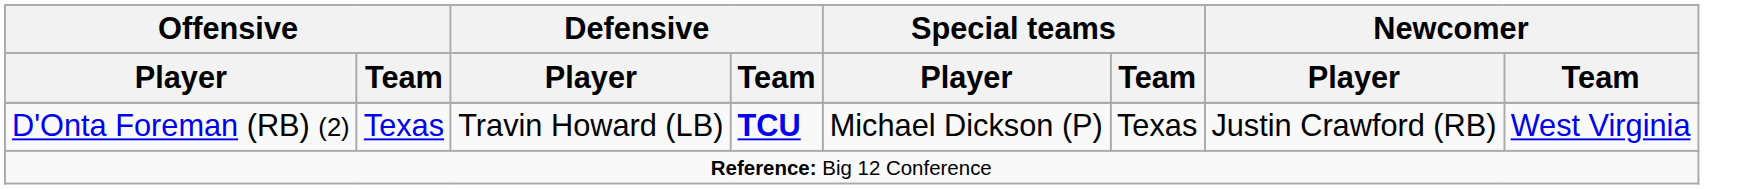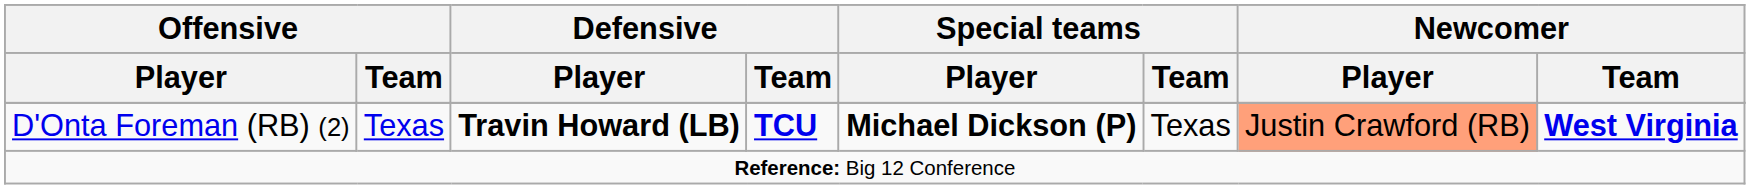D'Onta Foreman (RB) (2) | Defensive / Player: normal -> bold
D'Onta Foreman (RB) (2) | Special teams / Player: normal -> bold
D'Onta Foreman (RB) (2) | Newcomer / Player: no background -> lightsalmon background
D'Onta Foreman (RB) (2) | Newcomer / Team: normal -> bold
